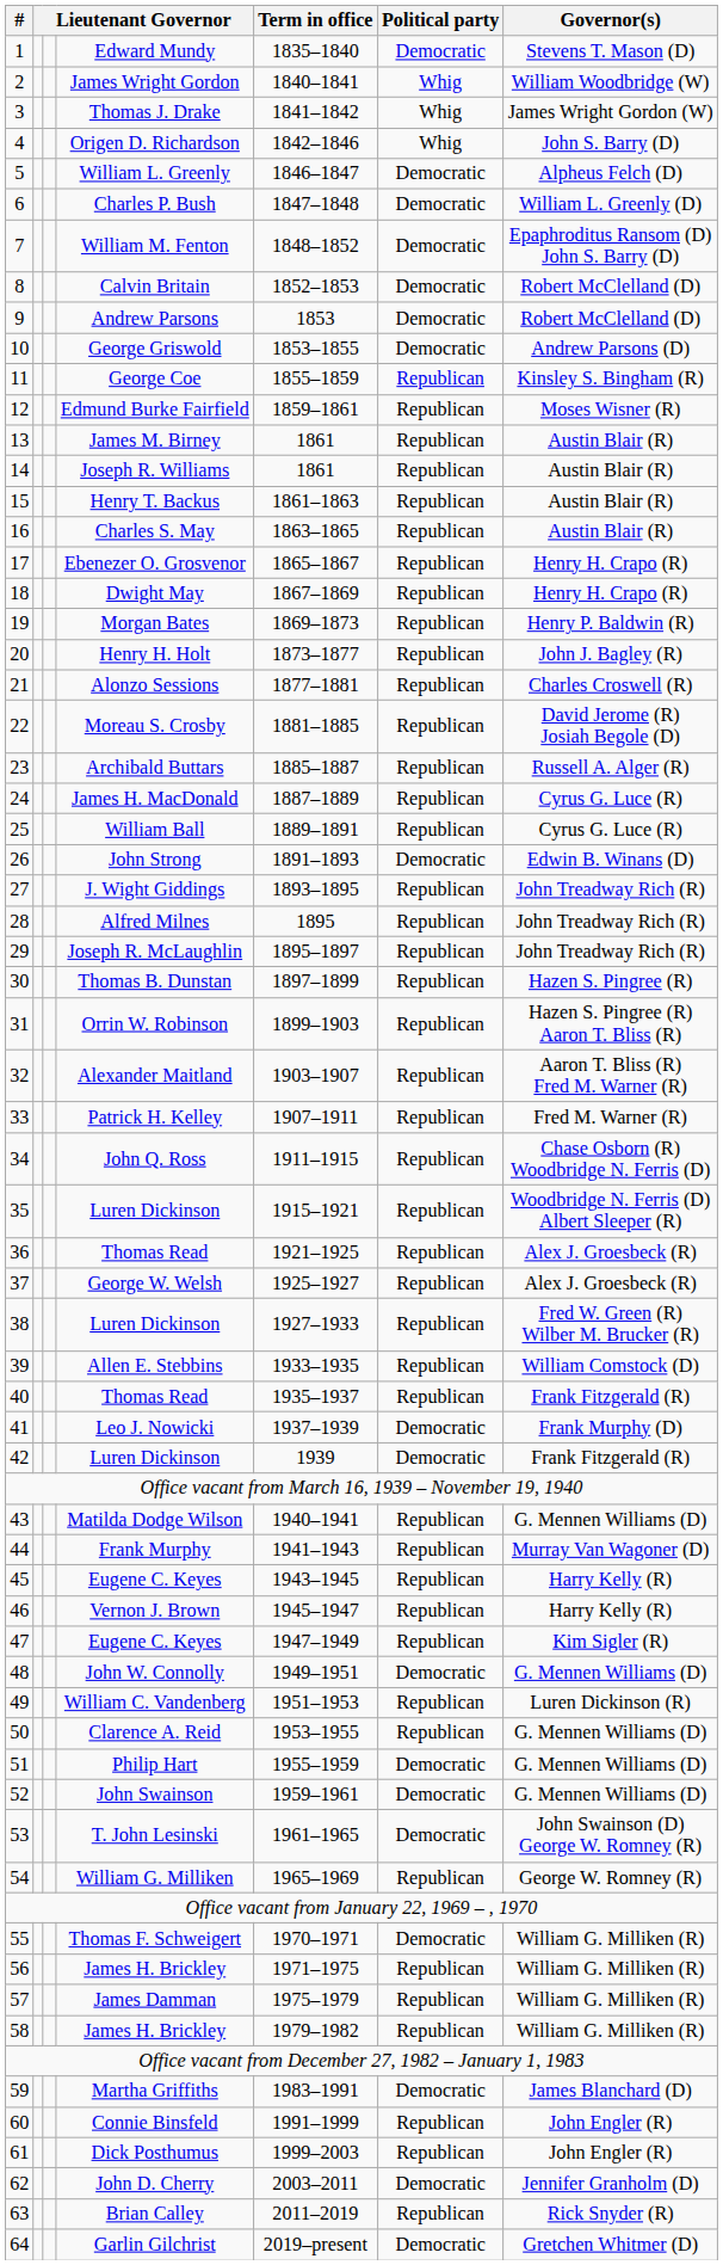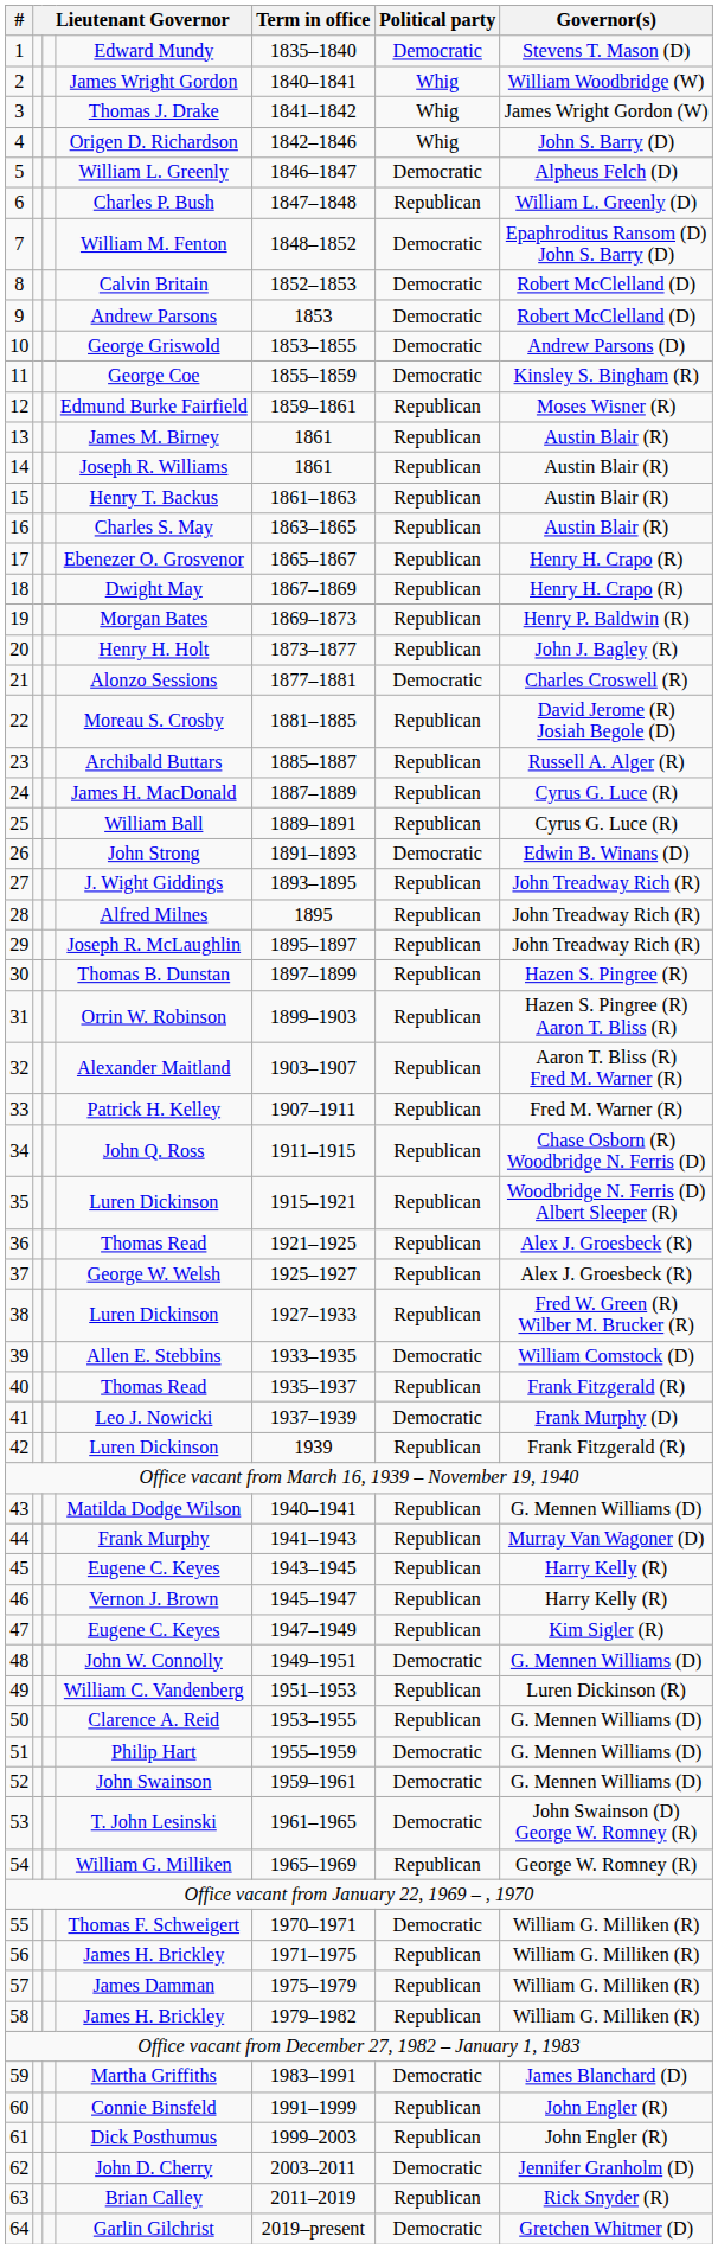Charles P. Bush | Political party: Democratic -> Republican
George Coe | Political party: Republican -> Democratic
Alonzo Sessions | Political party: Republican -> Democratic
Allen E. Stebbins | Political party: Republican -> Democratic
42 / Luren Dickinson | Political party: Democratic -> Republican
